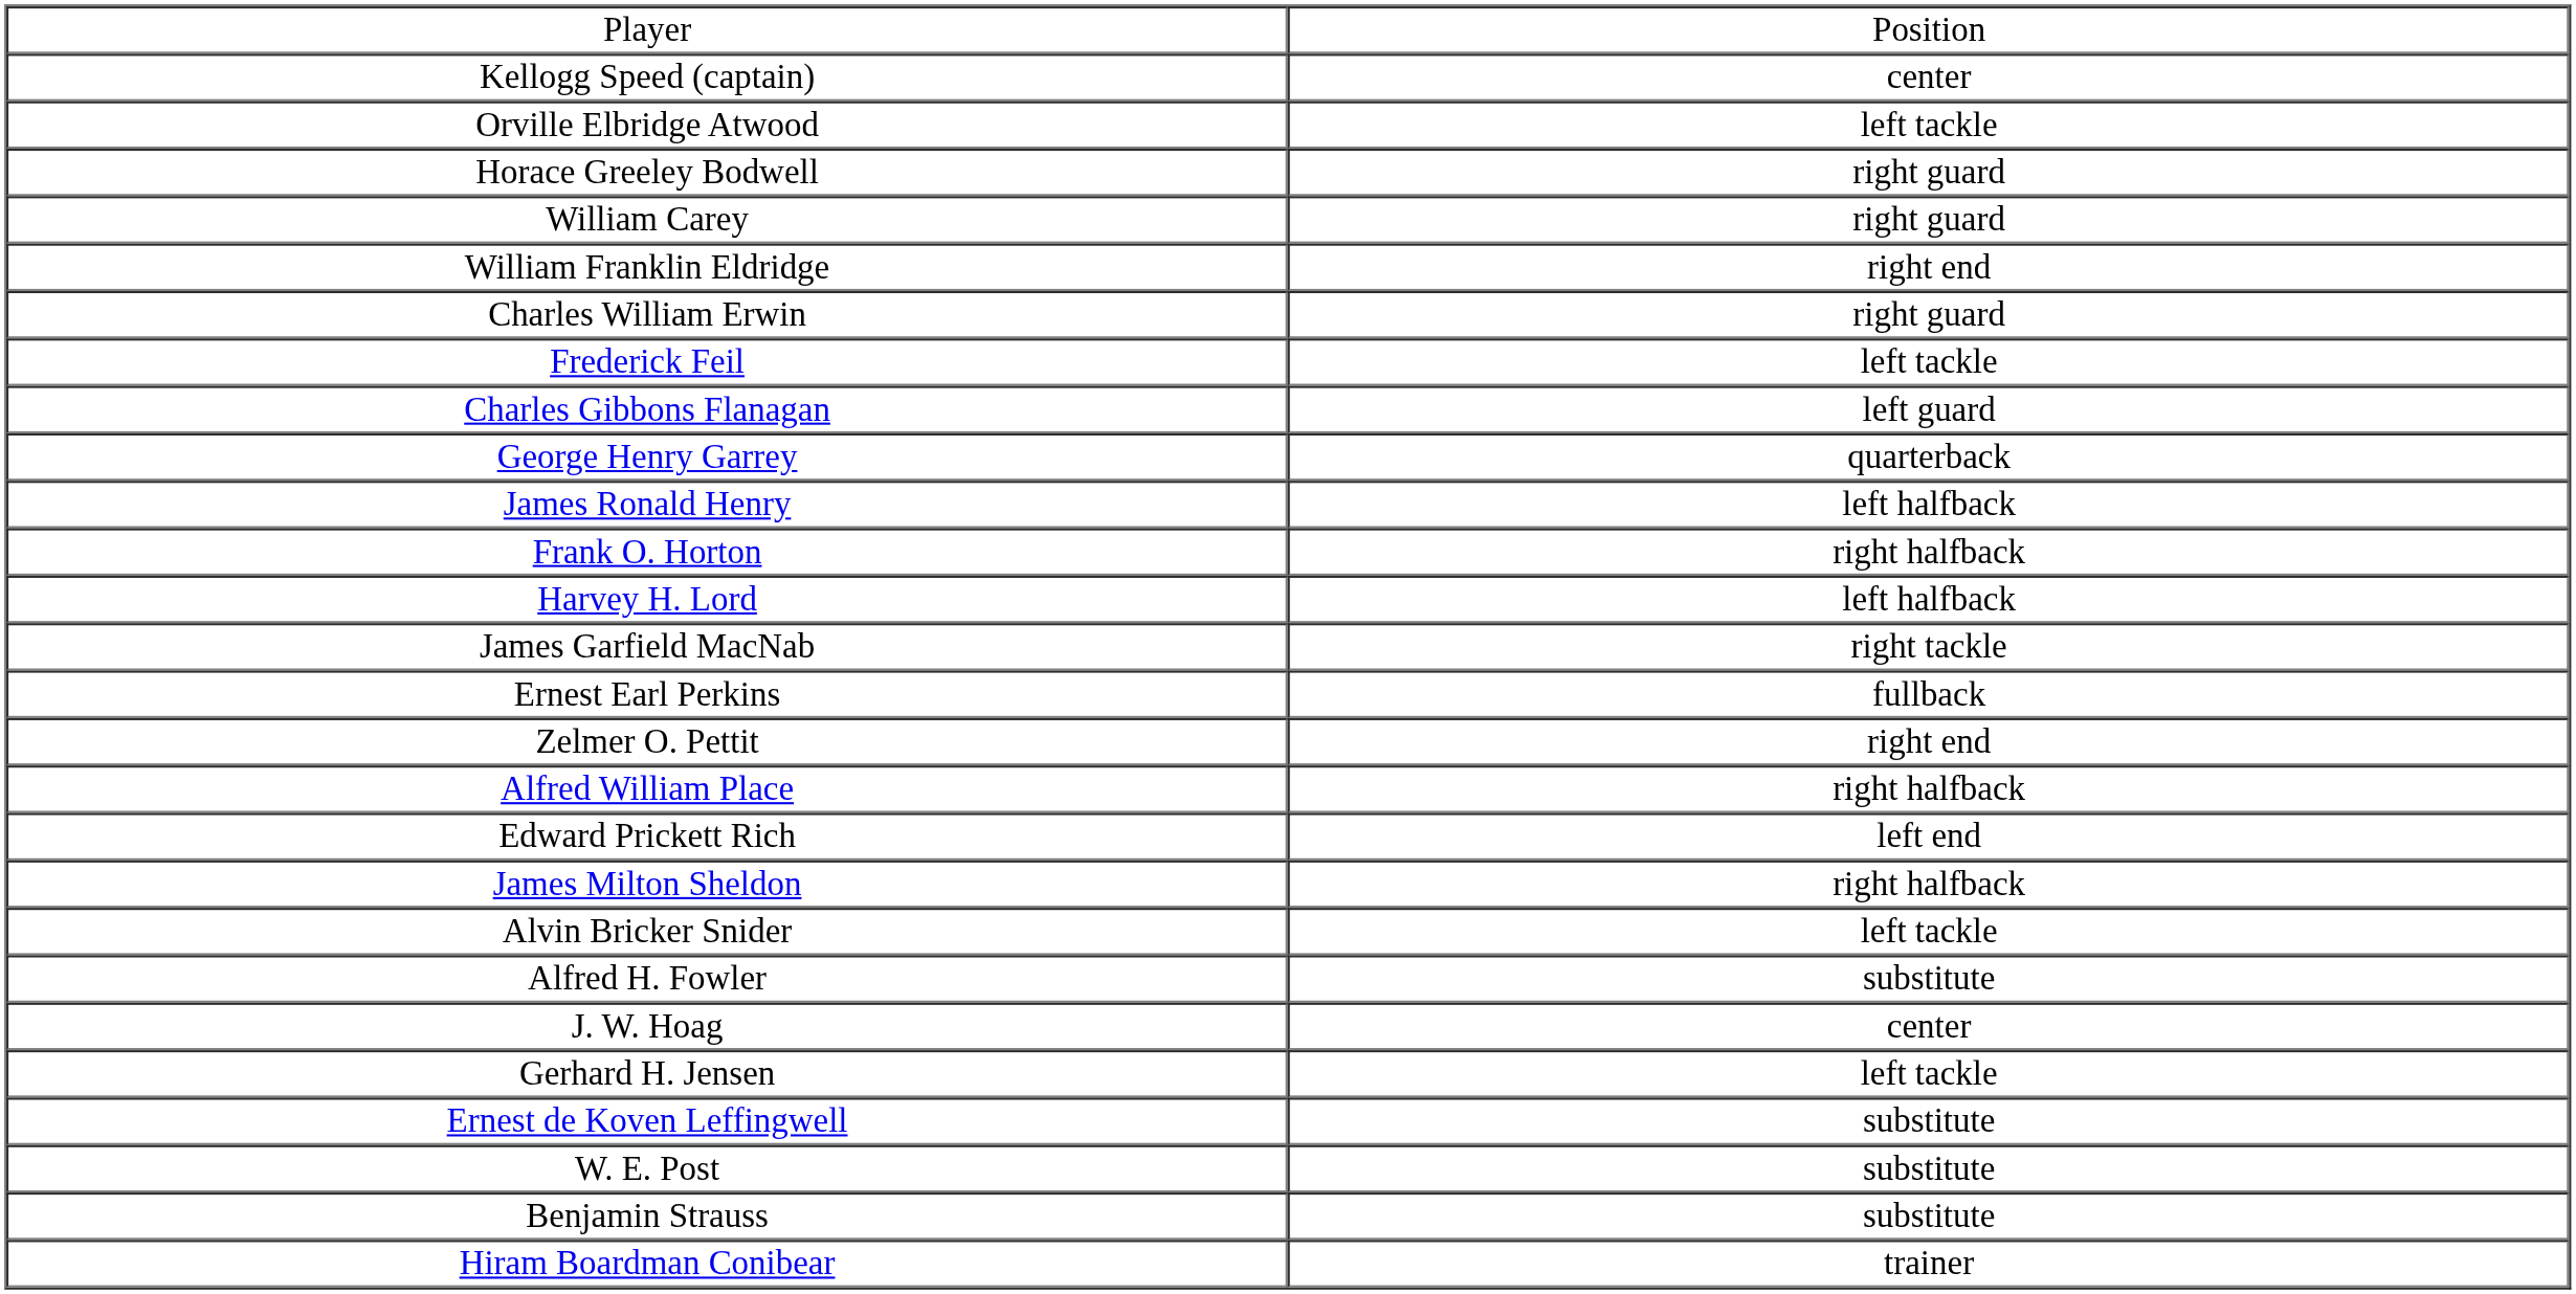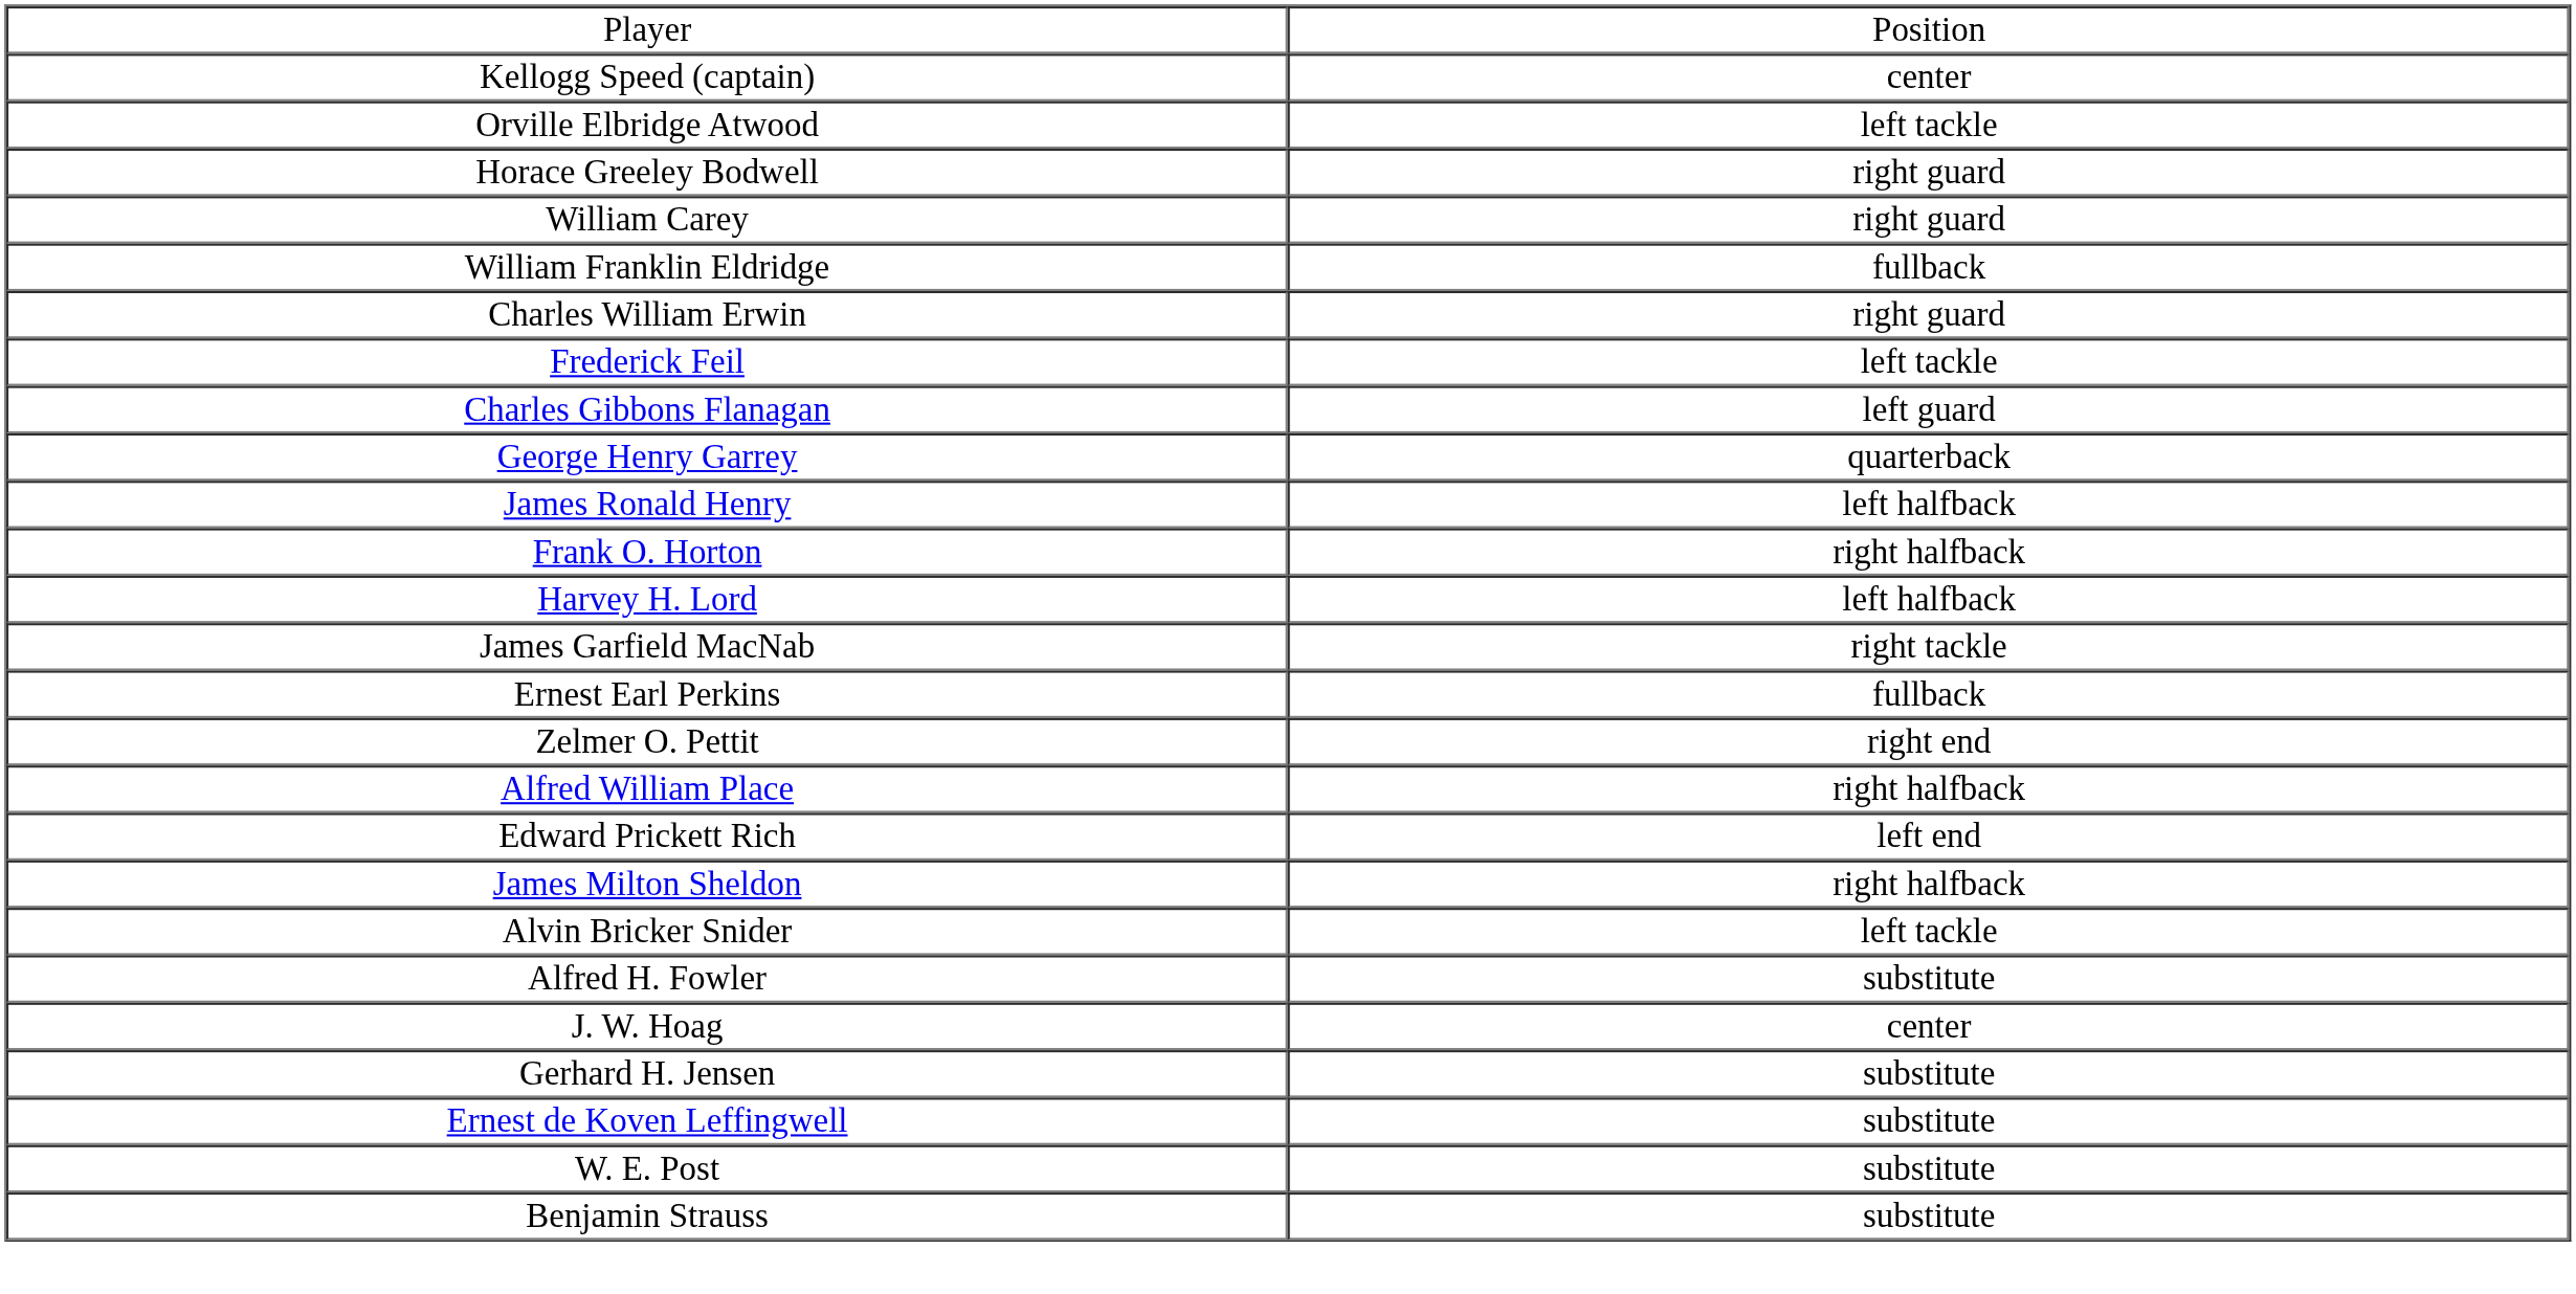William Franklin Eldridge | column 2: right end -> fullback
Gerhard H. Jensen | column 2: left tackle -> substitute
- row: Hiram Boardman Conibear | trainer
